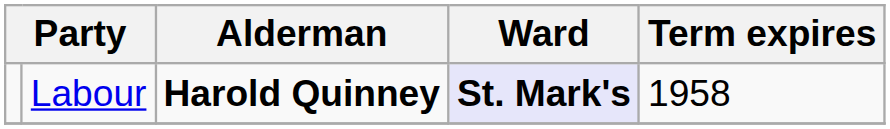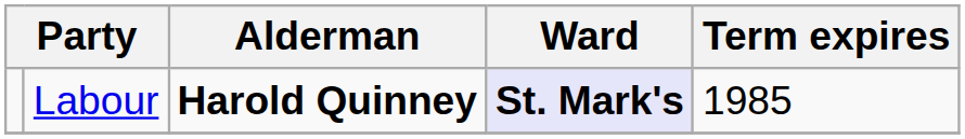Labour | Term expires: 1958 -> 1985
